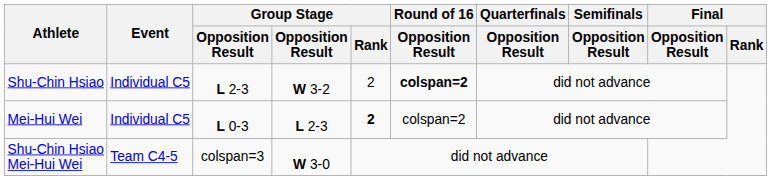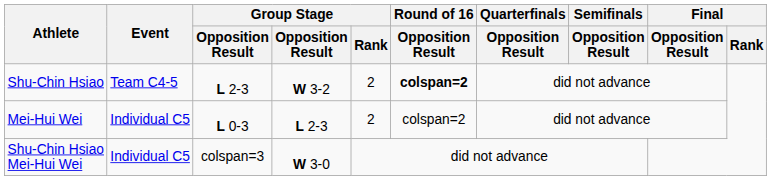Shu-Chin Hsiao | Event: Individual C5 -> Team C4-5
Mei-Hui Wei | Group Stage / Rank: bold -> normal
Shu-Chin Hsiao Mei-Hui Wei | Event: Team C4-5 -> Individual C5
